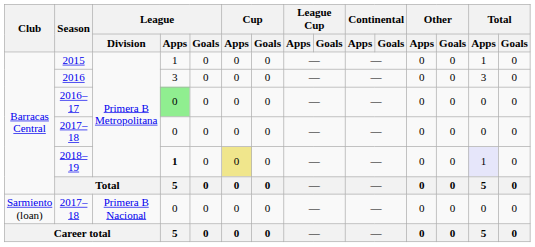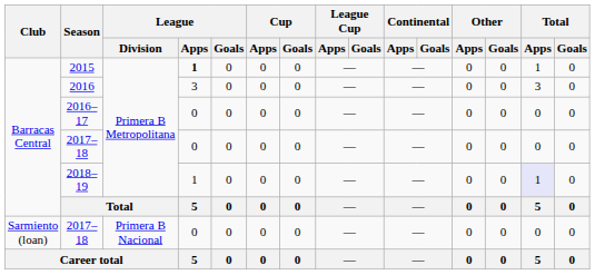2015 | League / Apps: normal -> bold
2016–17 | League / Apps: lightgreen background -> no background
2018–19 | League / Apps: bold -> normal
2018–19 | Cup / Apps: khaki background -> no background
